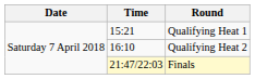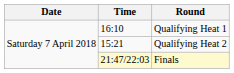Qualifying Heat 1 | Time: 15:21 -> 16:10
Qualifying Heat 2 | Time: 16:10 -> 15:21
